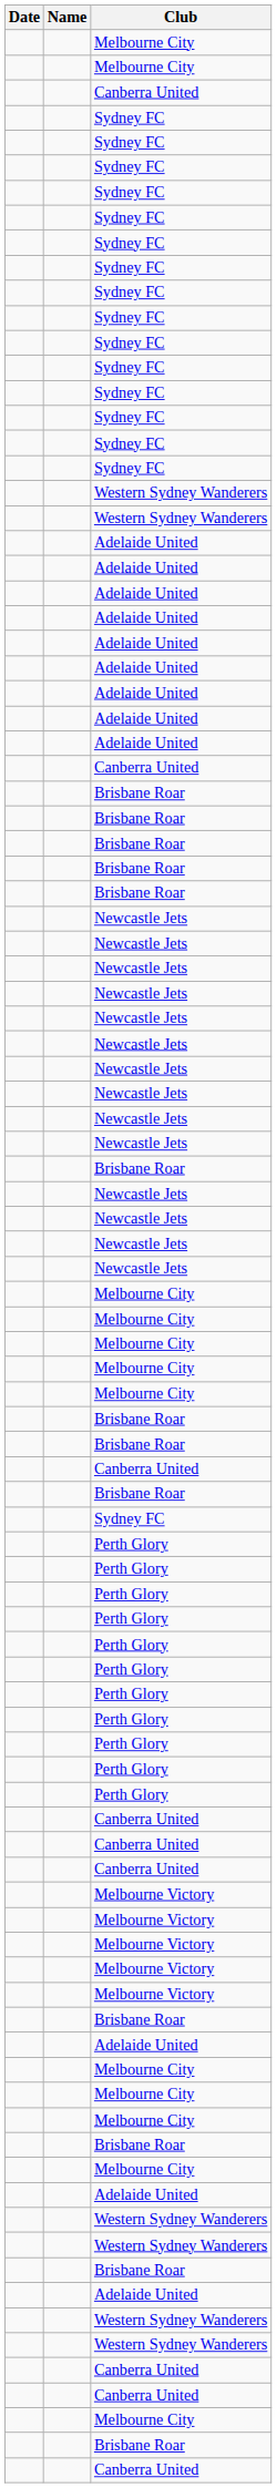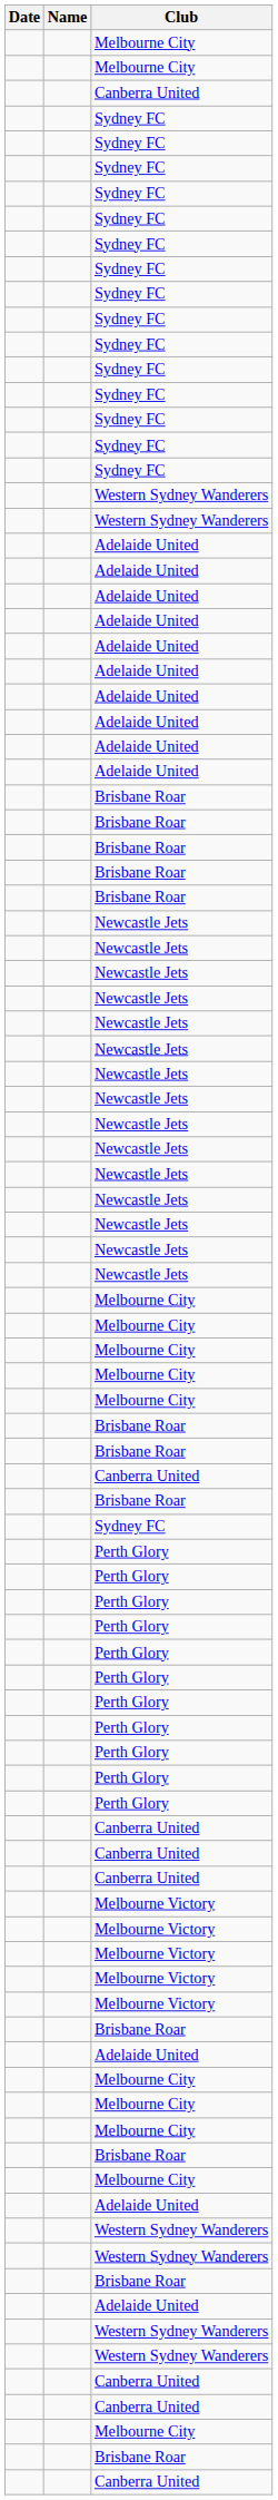row 31 | Club: Canberra United -> Adelaide United
row 47 | Club: Brisbane Roar -> Newcastle Jets
